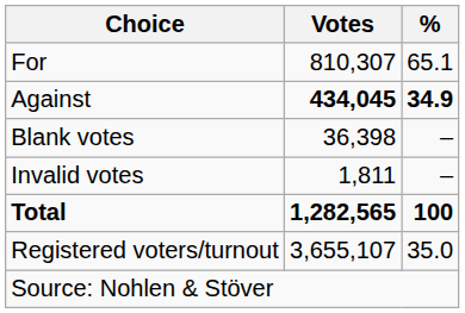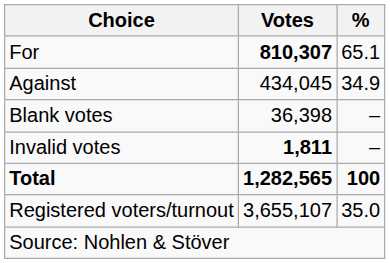For | Votes: normal -> bold
Against | Votes: bold -> normal
Against | %: bold -> normal
Invalid votes | Votes: normal -> bold
